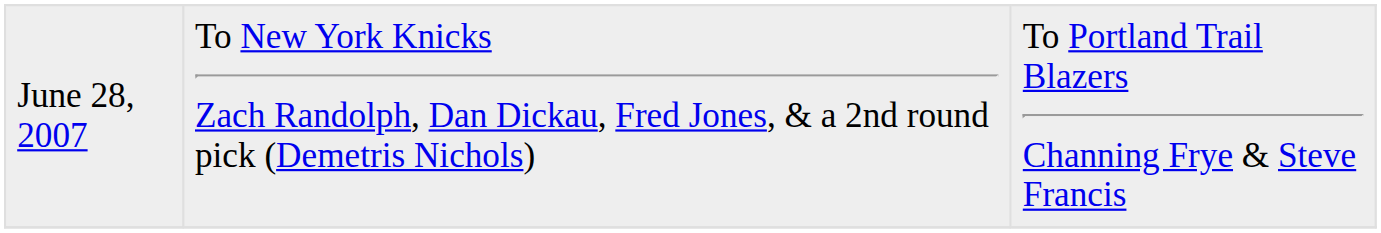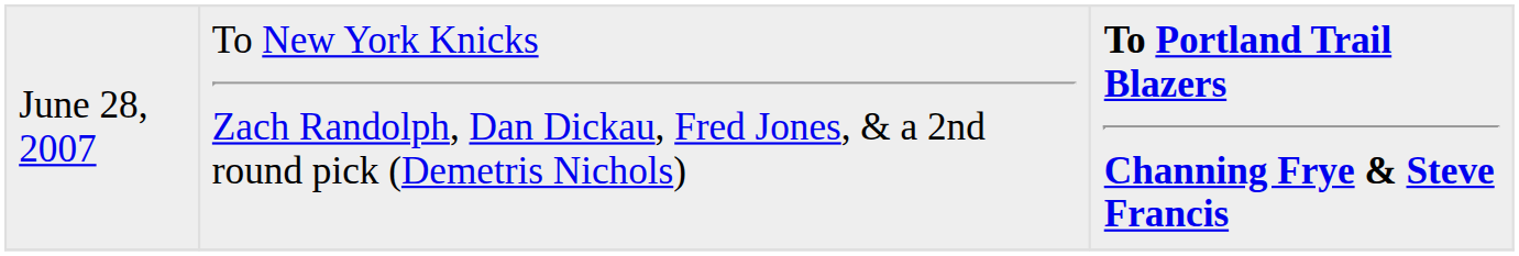June 28, 2007 | column 3: normal -> bold
